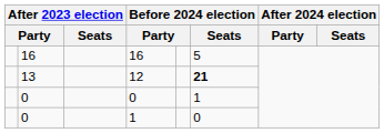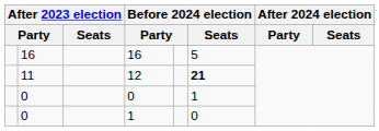12 | column 2: 13 -> 11
